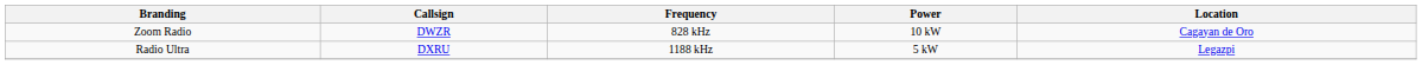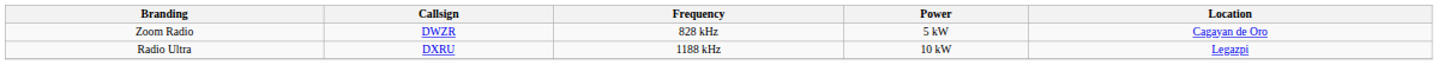Zoom Radio | Power: 10 kW -> 5 kW
Radio Ultra | Power: 5 kW -> 10 kW
